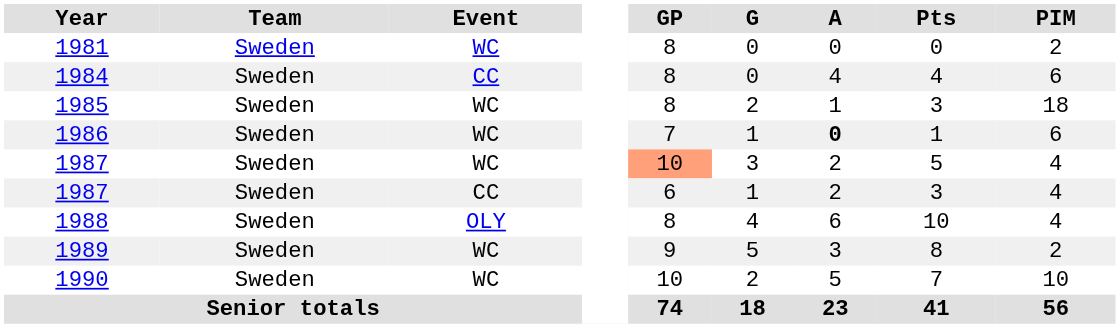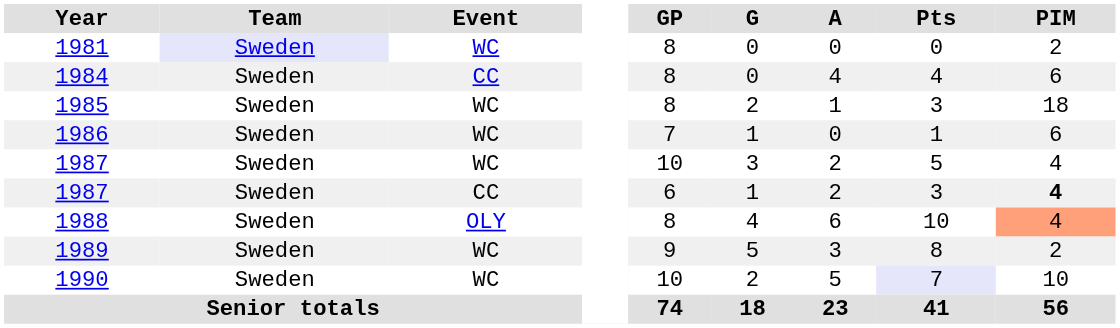1981 | Team: no background -> lavender background
1986 | A: bold -> normal
1987 / WC | GP: lightsalmon background -> no background
1987 / CC | PIM: normal -> bold
1988 | PIM: no background -> lightsalmon background
1990 | Pts: no background -> lavender background
